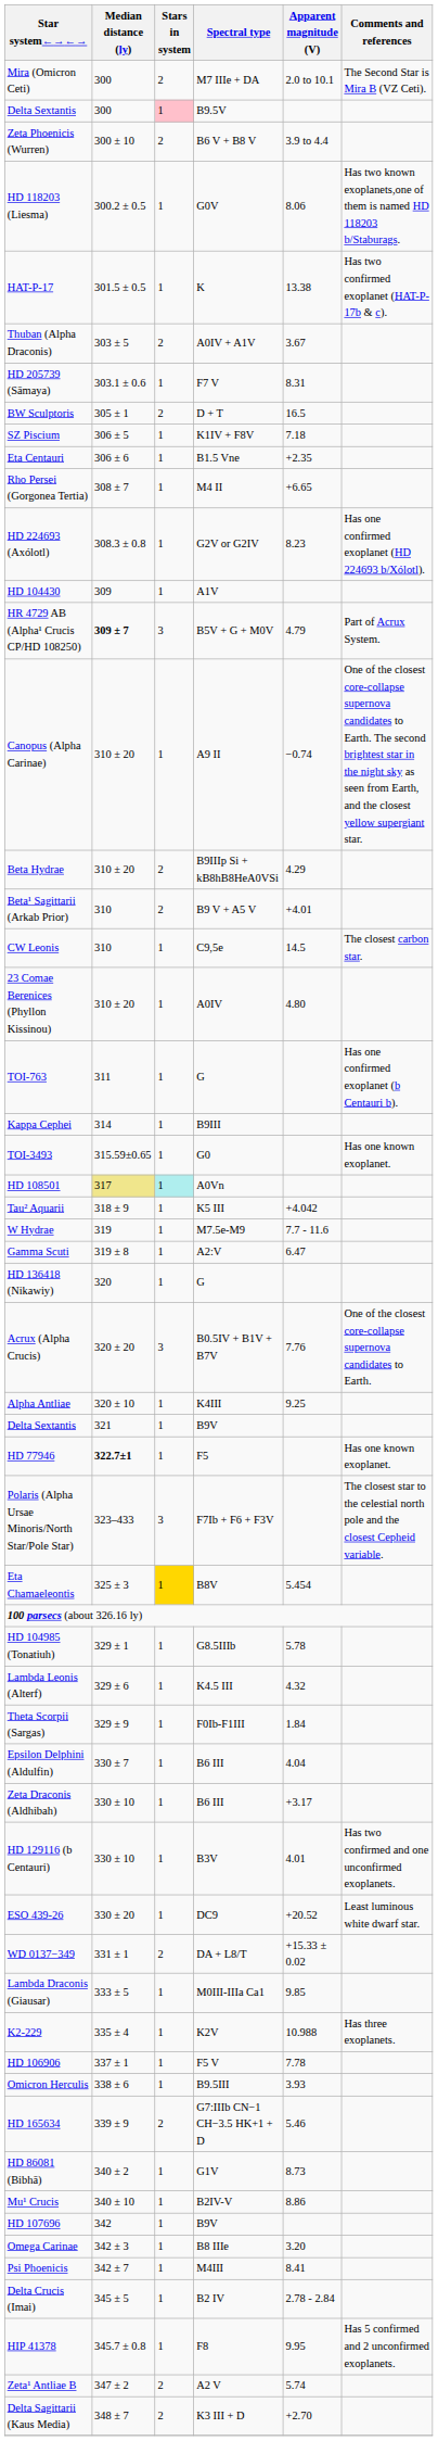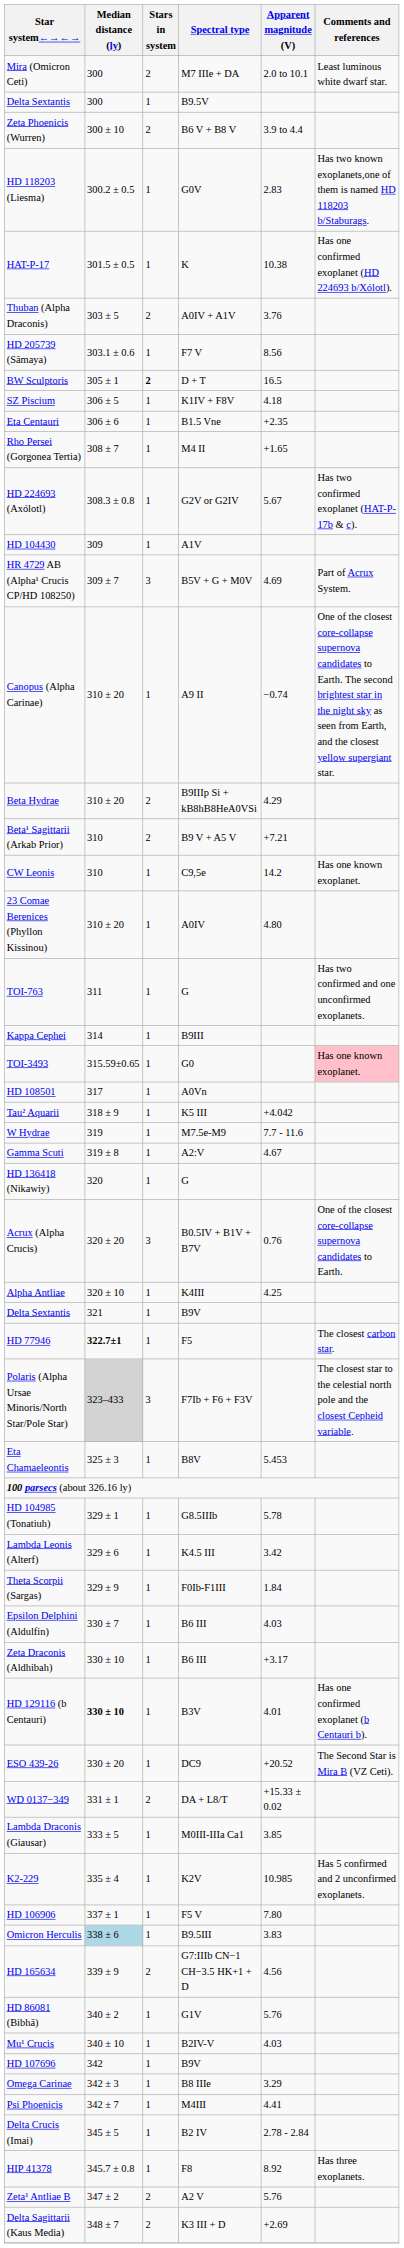Mira (Omicron Ceti) | Comments and references: The Second Star is Mira B (VZ Ceti). -> Least luminous white dwarf star.
Delta Sextantis / B9.5V | Stars in system: pink background -> no background
HD 118203 (Liesma) | Apparent magnitude (V): 8.06 -> 2.83
HAT-P-17 | Apparent magnitude (V): 13.38 -> 10.38
HAT-P-17 | Comments and references: Has two confirmed exoplanet (HAT-P-17b & c). -> Has one confirmed exoplanet (HD 224693 b/Xólotl).
Thuban (Alpha Draconis) | Apparent magnitude (V): 3.67 -> 3.76
HD 205739 (Sāmaya) | Apparent magnitude (V): 8.31 -> 8.56
BW Sculptoris | Stars in system: normal -> bold
SZ Piscium | Apparent magnitude (V): 7.18 -> 4.18
Rho Persei (Gorgonea Tertia) | Apparent magnitude (V): +6.65 -> +1.65
HD 224693 (Axólotl) | Apparent magnitude (V): 8.23 -> 5.67
HD 224693 (Axólotl) | Comments and references: Has one confirmed exoplanet (HD 224693 b/Xólotl). -> Has two confirmed exoplanet (HAT-P-17b & c).
HR 4729 AB (Alpha¹ Crucis CP/HD 108250) | Median distance (ly): bold -> normal
HR 4729 AB (Alpha¹ Crucis CP/HD 108250) | Apparent magnitude (V): 4.79 -> 4.69
Beta¹ Sagittarii (Arkab Prior) | Apparent magnitude (V): +4.01 -> +7.21
CW Leonis | Apparent magnitude (V): 14.5 -> 14.2
CW Leonis | Comments and references: The closest carbon star. -> Has one known exoplanet.
TOI-763 | Comments and references: Has one confirmed exoplanet (b Centauri b). -> Has two confirmed and one unconfirmed exoplanets.
TOI-3493 | Comments and references: no background -> pink background
HD 108501 | Median distance (ly): khaki background -> no background
HD 108501 | Stars in system: paleturquoise background -> no background
Gamma Scuti | Apparent magnitude (V): 6.47 -> 4.67
Acrux (Alpha Crucis) | Apparent magnitude (V): 7.76 -> 0.76
Alpha Antliae | Apparent magnitude (V): 9.25 -> 4.25
HD 77946 | Comments and references: Has one known exoplanet. -> The closest carbon star.
Polaris (Alpha Ursae Minoris/North Star/Pole Star) | Median distance (ly): no background -> lightgrey background
Eta Chamaeleontis | Stars in system: gold background -> no background
Eta Chamaeleontis | Apparent magnitude (V): 5.454 -> 5.453
Lambda Leonis (Alterf) | Apparent magnitude (V): 4.32 -> 3.42
Epsilon Delphini (Aldulfin) | Apparent magnitude (V): 4.04 -> 4.03
HD 129116 (b Centauri) | Median distance (ly): normal -> bold
HD 129116 (b Centauri) | Comments and references: Has two confirmed and one unconfirmed exoplanets. -> Has one confirmed exoplanet (b Centauri b).
ESO 439-26 | Comments and references: Least luminous white dwarf star. -> The Second Star is Mira B (VZ Ceti).
Lambda Draconis (Giausar) | Apparent magnitude (V): 9.85 -> 3.85
K2-229 | Apparent magnitude (V): 10.988 -> 10.985
K2-229 | Comments and references: Has three exoplanets. -> Has 5 confirmed and 2 unconfirmed exoplanets.
HD 106906 | Apparent magnitude (V): 7.78 -> 7.80
Omicron Herculis | Median distance (ly): no background -> lightblue background
Omicron Herculis | Apparent magnitude (V): 3.93 -> 3.83
HD 165634 | Apparent magnitude (V): 5.46 -> 4.56
HD 86081 (Bibhā) | Apparent magnitude (V): 8.73 -> 5.76
Mu¹ Crucis | Apparent magnitude (V): 8.86 -> 4.03
Omega Carinae | Apparent magnitude (V): 3.20 -> 3.29
Psi Phoenicis | Apparent magnitude (V): 8.41 -> 4.41
HIP 41378 | Apparent magnitude (V): 9.95 -> 8.92
HIP 41378 | Comments and references: Has 5 confirmed and 2 unconfirmed exoplanets. -> Has three exoplanets.
Zeta¹ Antliae B | Apparent magnitude (V): 5.74 -> 5.76
Delta Sagittarii (Kaus Media) | Apparent magnitude (V): +2.70 -> +2.69
